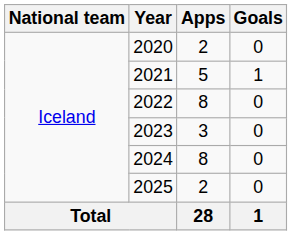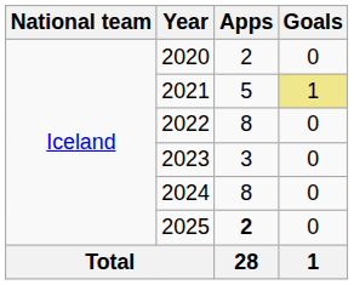2021 | Goals: no background -> khaki background
2025 | Apps: normal -> bold
